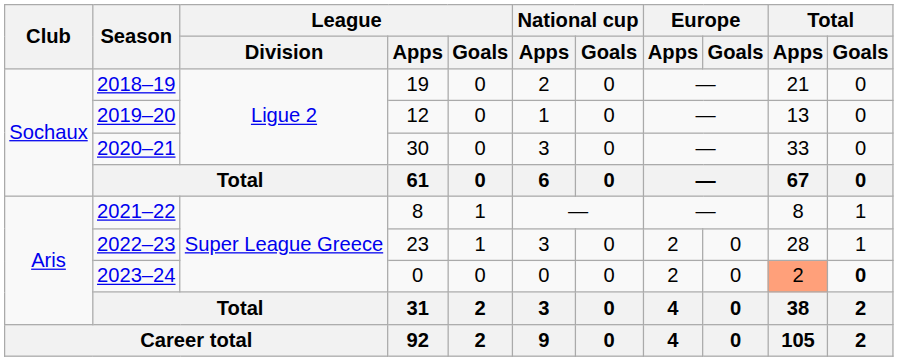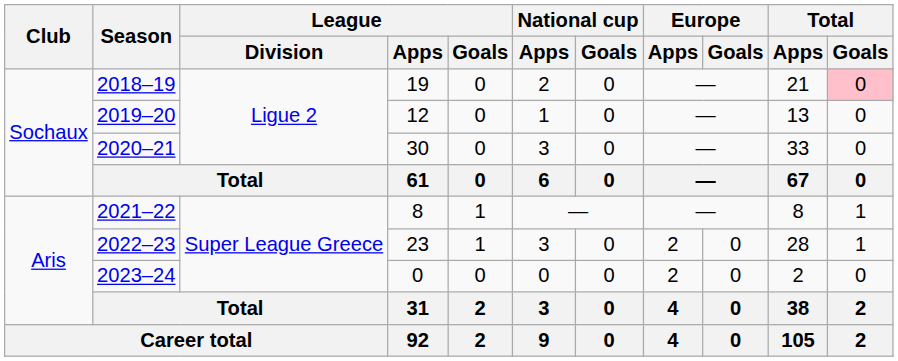2018–19 | Total / Goals: no background -> pink background
2023–24 | Total / Apps: lightsalmon background -> no background
2023–24 | Total / Goals: bold -> normal
